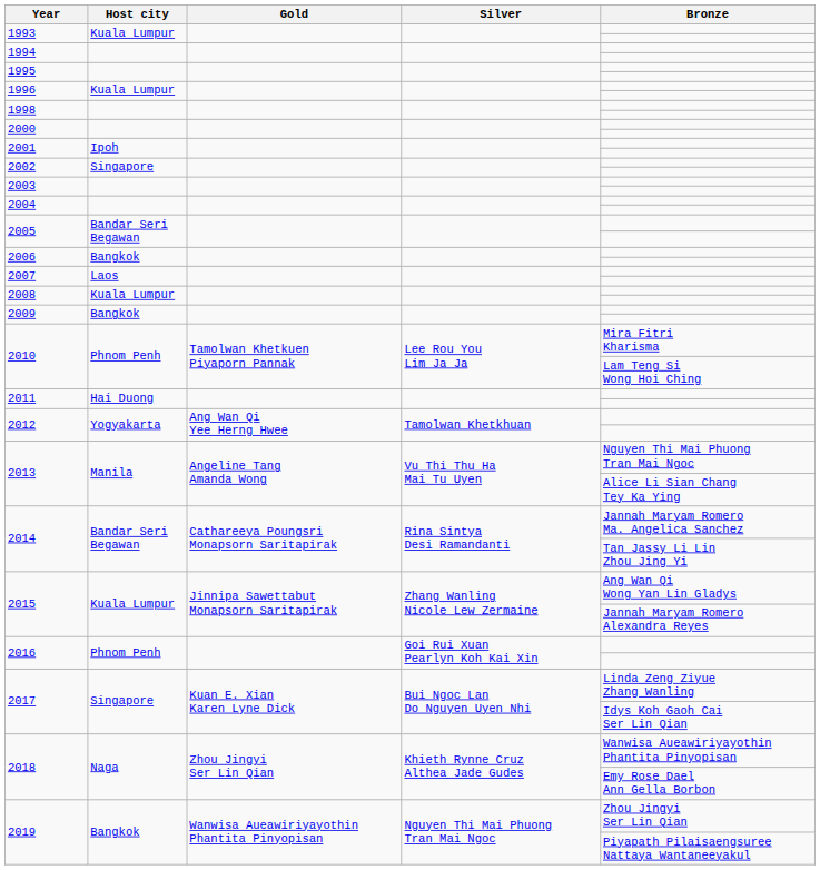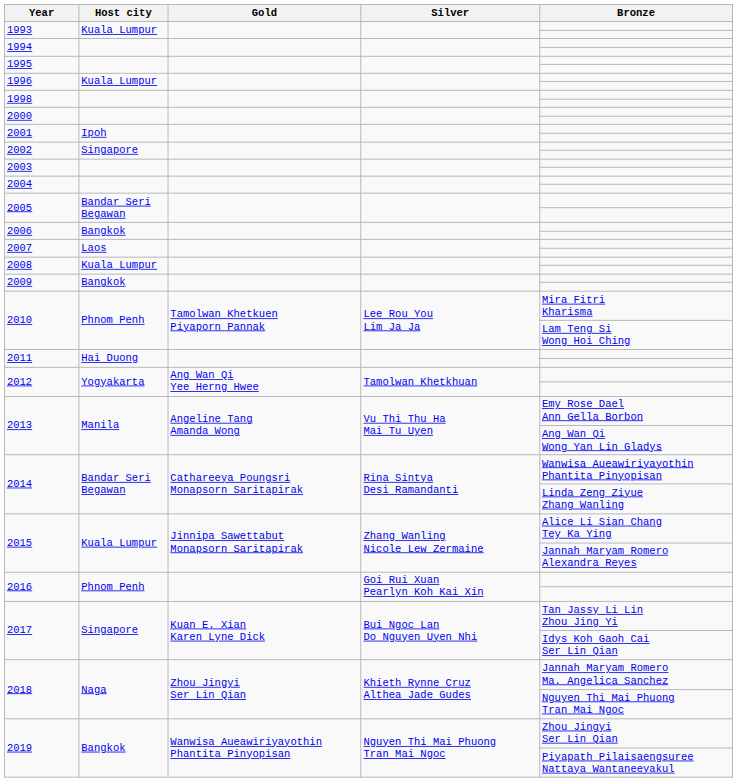row 38 | Bronze: Nguyen Thi Mai Phuong Tran Mai Ngoc -> Emy Rose Dael Ann Gella Borbon
row 39 | Bronze: Alice Li Sian Chang Tey Ka Ying -> Ang Wan Qi Wong Yan Lin Gladys
row 40 | Bronze: Jannah Maryam Romero Ma. Angelica Sanchez -> Wanwisa Aueawiriyayothin Phantita Pinyopisan
row 41 | Bronze: Tan Jassy Li Lin Zhou Jing Yi -> Linda Zeng Ziyue Zhang Wanling
row 42 | Bronze: Ang Wan Qi Wong Yan Lin Gladys -> Alice Li Sian Chang Tey Ka Ying
row 46 | Bronze: Linda Zeng Ziyue Zhang Wanling -> Tan Jassy Li Lin Zhou Jing Yi
row 48 | Bronze: Wanwisa Aueawiriyayothin Phantita Pinyopisan -> Jannah Maryam Romero Ma. Angelica Sanchez
row 49 | Bronze: Emy Rose Dael Ann Gella Borbon -> Nguyen Thi Mai Phuong Tran Mai Ngoc
